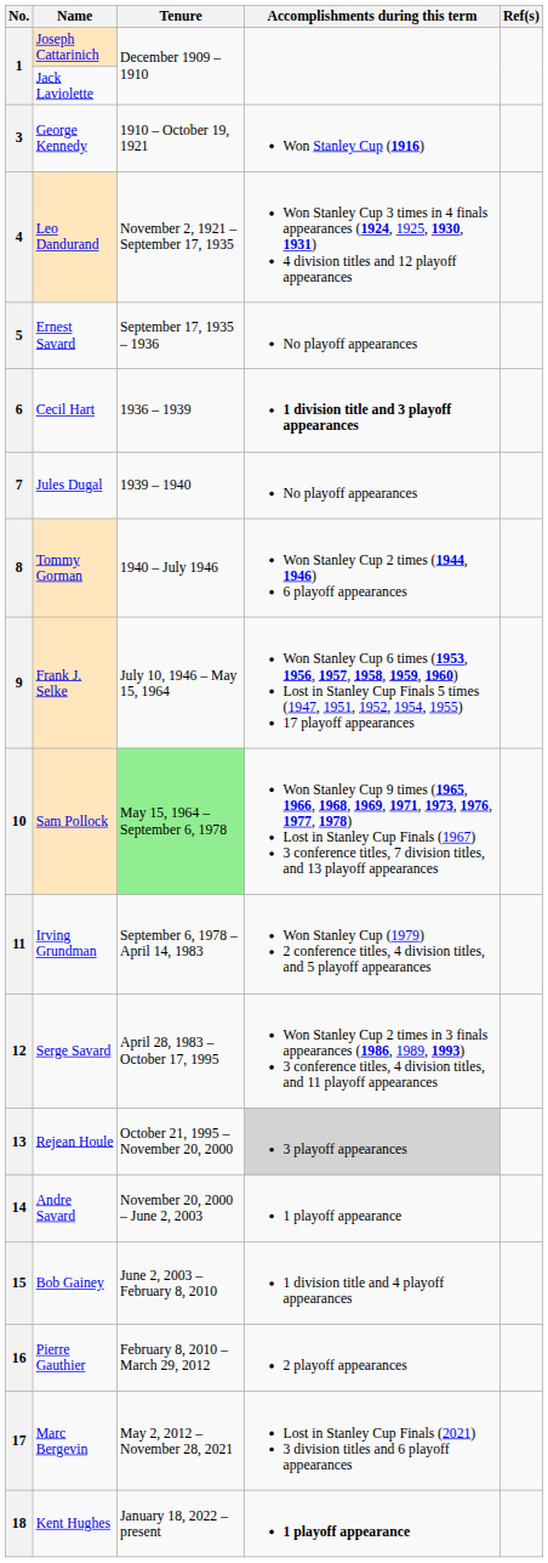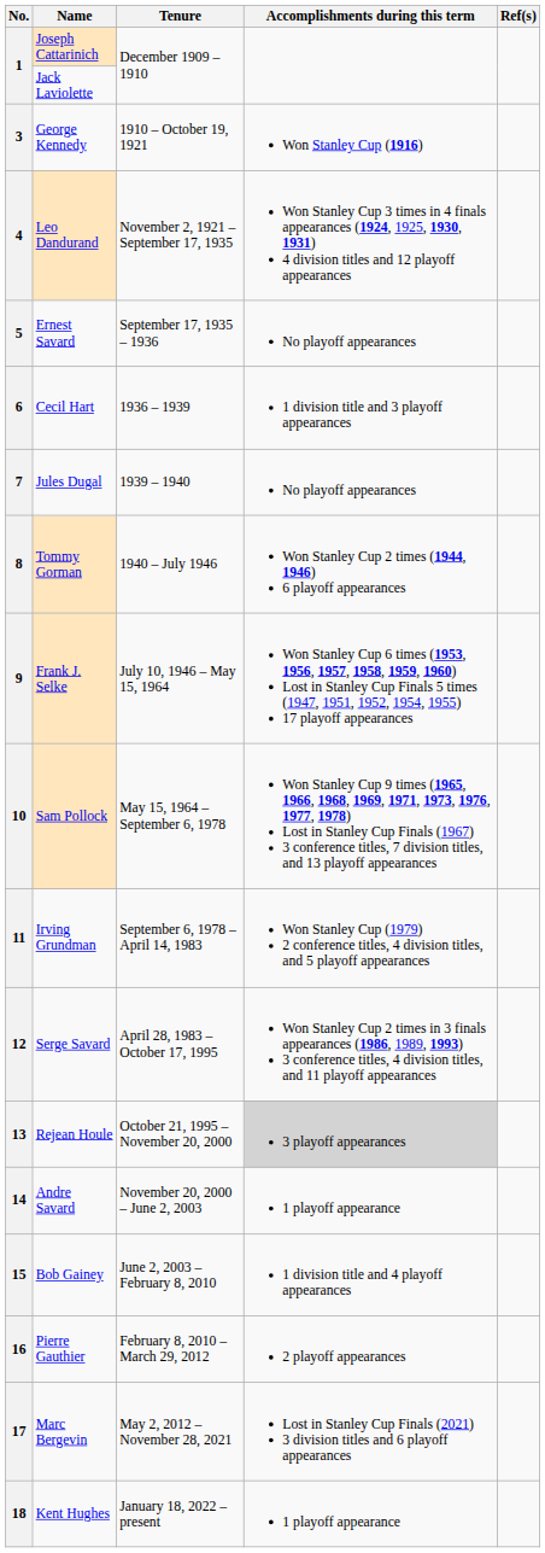6 | Accomplishments during this term: bold -> normal
10 | Tenure: lightgreen background -> no background
18 | Accomplishments during this term: bold -> normal
